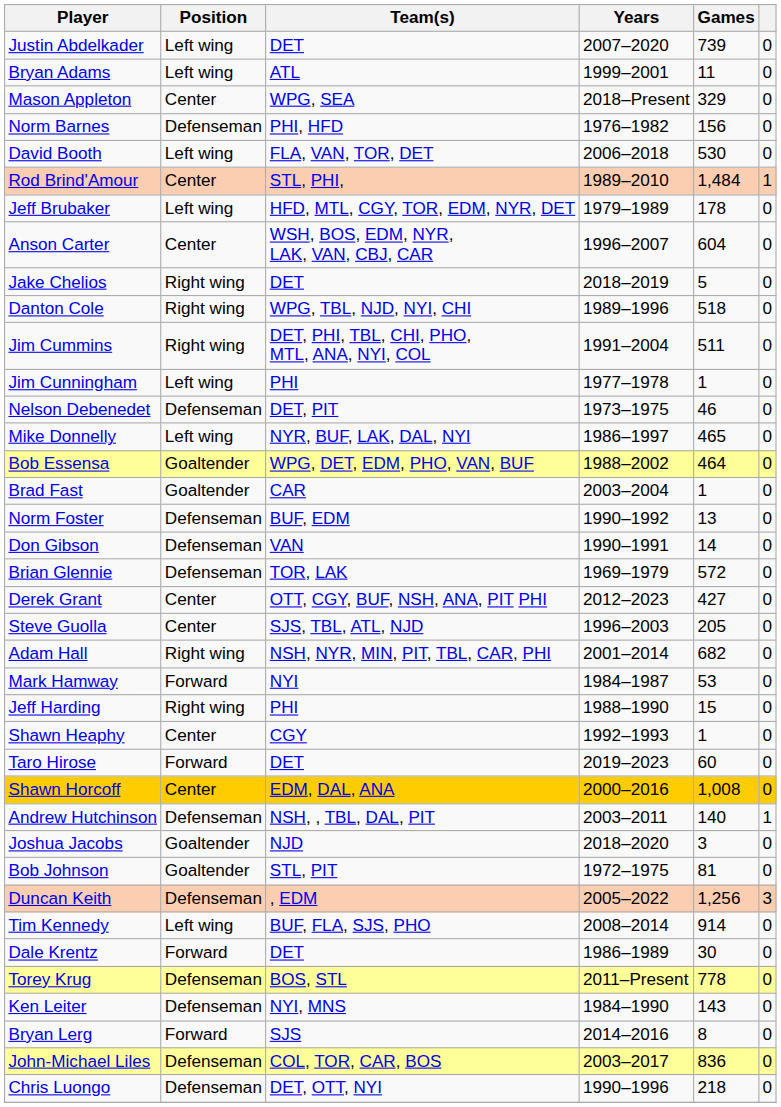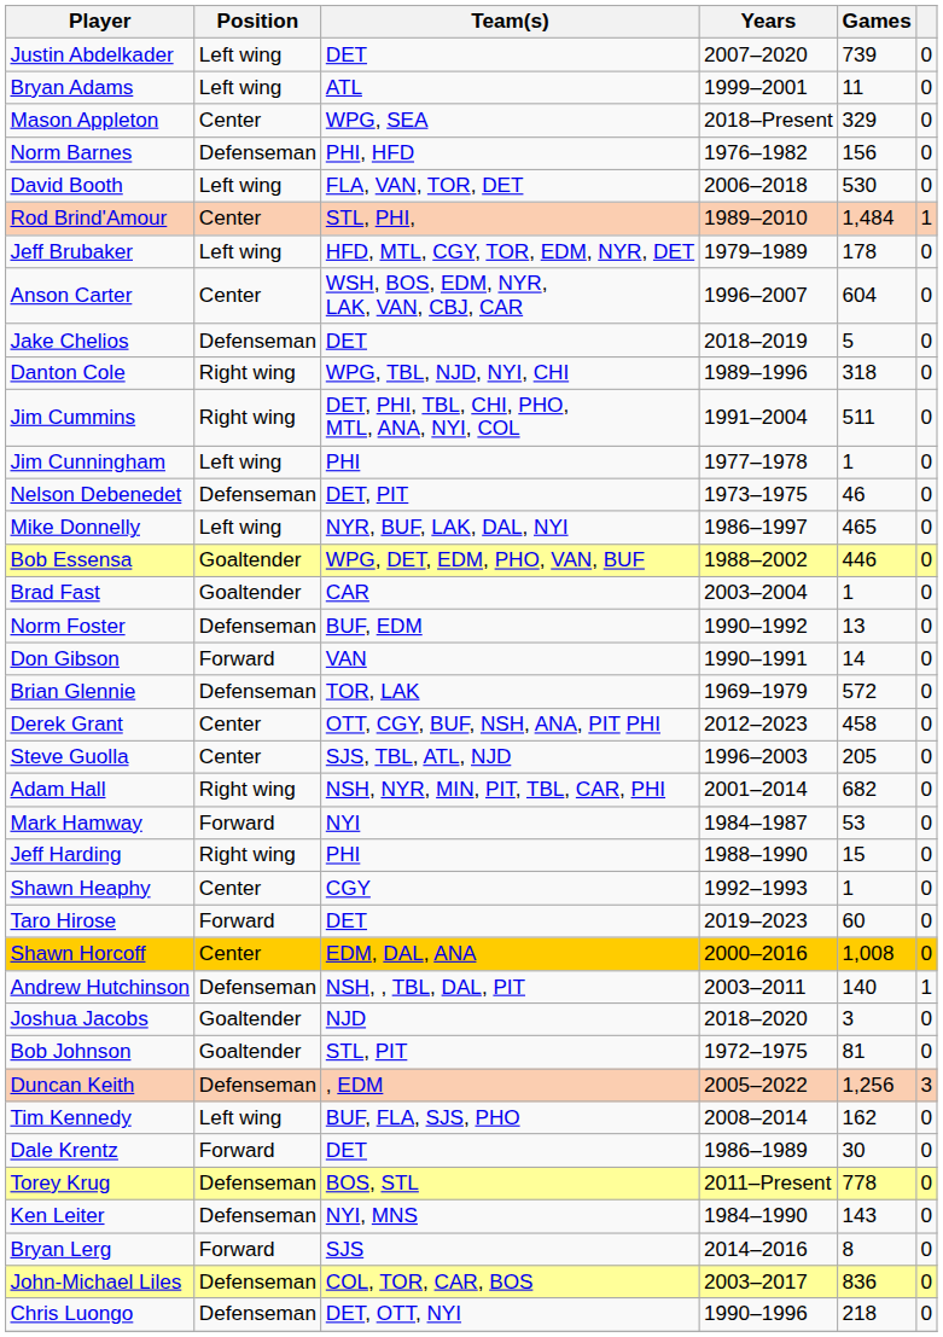Jake Chelios | Position: Right wing -> Defenseman
Danton Cole | Games: 518 -> 318
Bob Essensa | Games: 464 -> 446
Don Gibson | Position: Defenseman -> Forward
Derek Grant | Games: 427 -> 458
Tim Kennedy | Games: 914 -> 162
